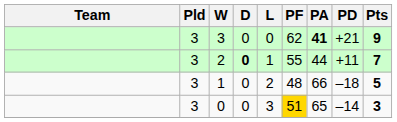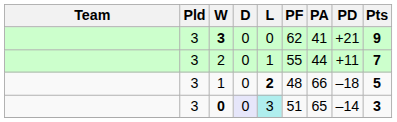row 2 | W: normal -> bold
row 2 | PA: bold -> normal
row 3 | D: bold -> normal
row 4 | L: normal -> bold
row 5 | W: normal -> bold
row 5 | D: no background -> lavender background
row 5 | L: no background -> paleturquoise background
row 5 | PF: gold background -> no background
